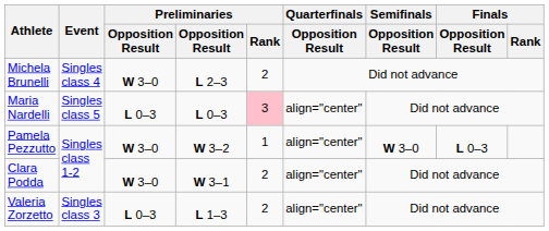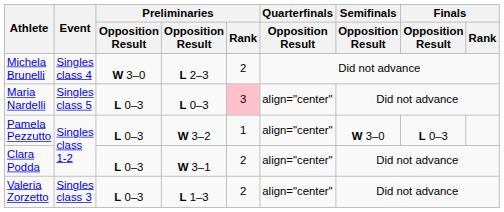Pamela Pezzutto | column 3: W 3–0 -> L 0–3
Clara Podda | column 3: W 3–0 -> L 0–3
